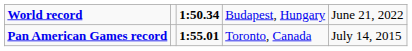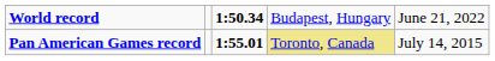Pan American Games record | column 4: no background -> khaki background
